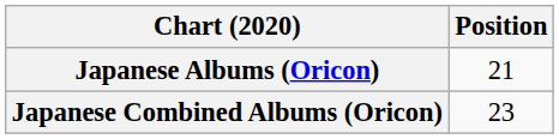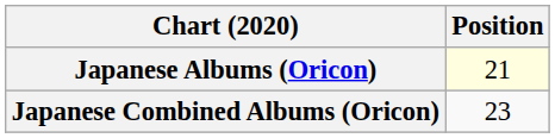Japanese Albums (Oricon) | Position: no background -> lightyellow background
